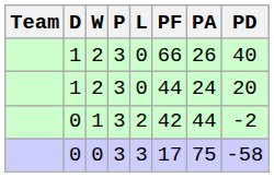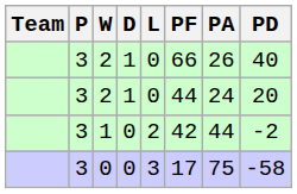columns swapped: P <-> D
